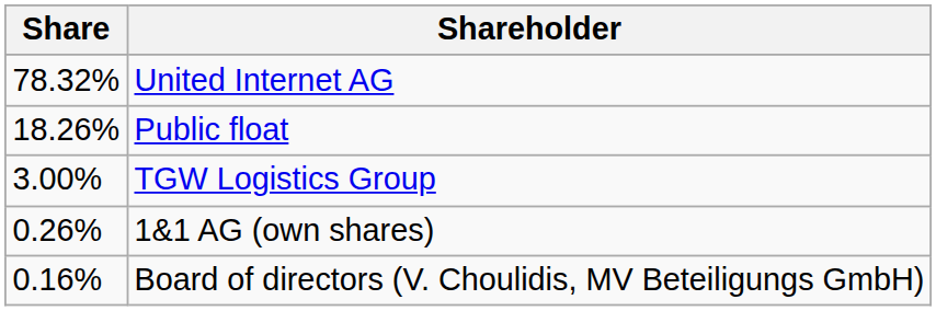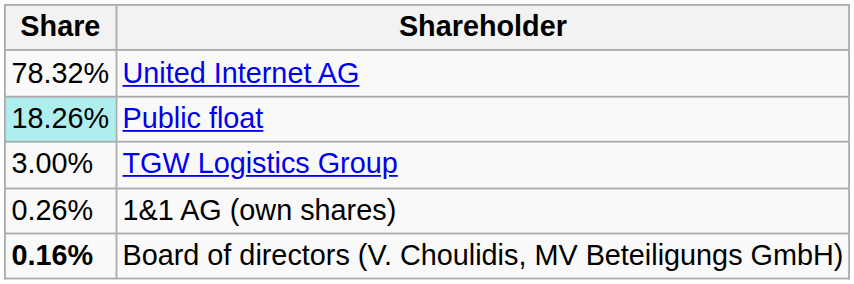Public float | Share: no background -> paleturquoise background
Board of directors (V. Choulidis, MV Beteiligungs GmbH) | Share: normal -> bold
